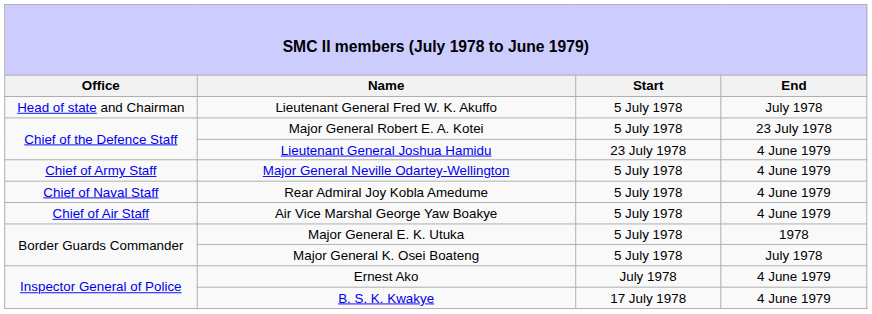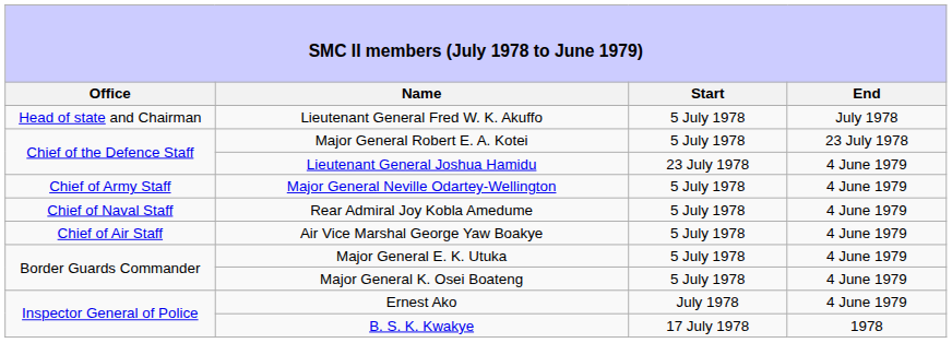Major General E. K. Utuka | column 4: 1978 -> 4 June 1979
Major General K. Osei Boateng | column 4: July 1978 -> 4 June 1979
B. S. K. Kwakye | column 4: 4 June 1979 -> 1978
